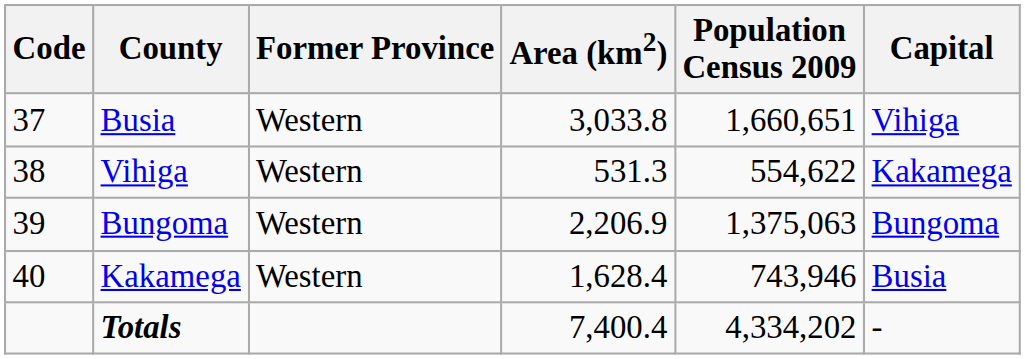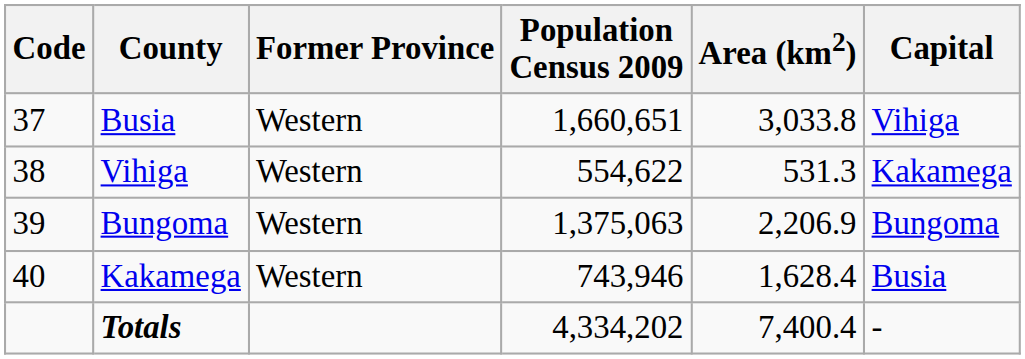columns swapped: Area (km2) <-> Population Census 2009
